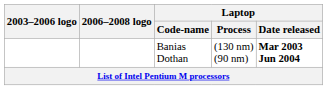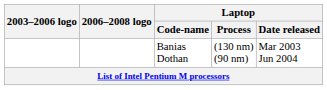Banias Dothan | Laptop / Date released: bold -> normal
